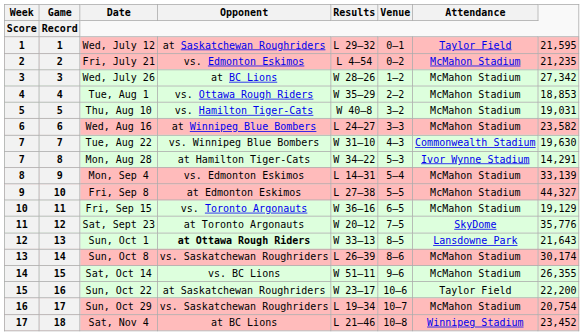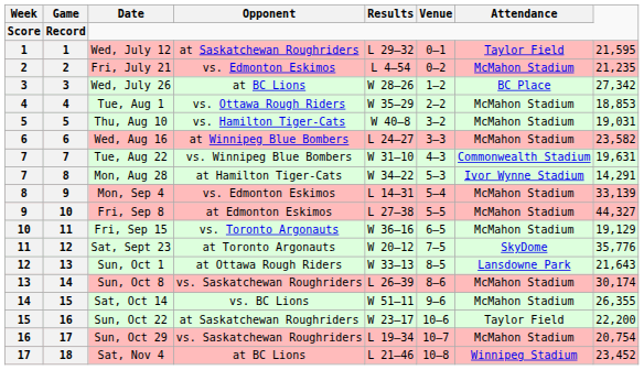Wed, July 26 | Attendance: McMahon Stadium -> BC Place
Tue, Aug 22 | column 8: 19,630 -> 19,631
Sun, Oct 1 | Opponent: bold -> normal
